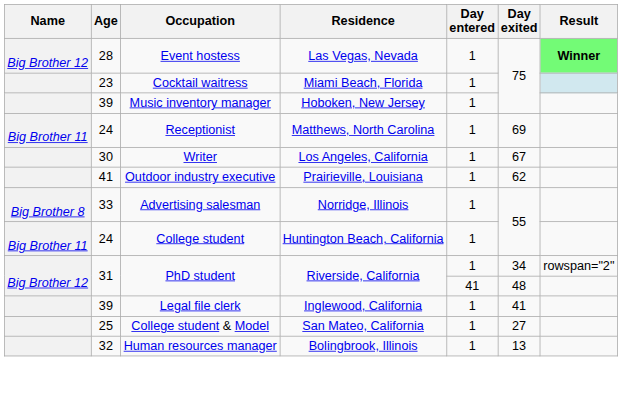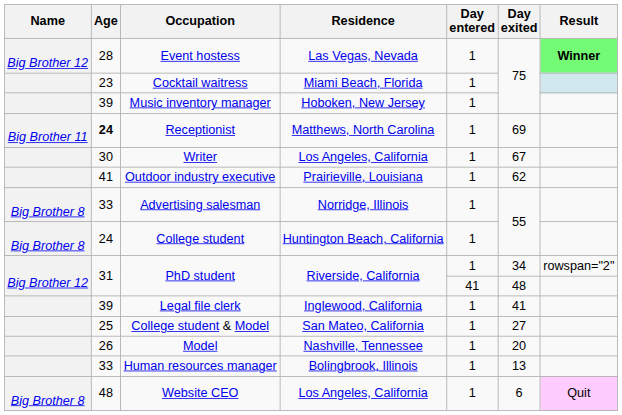Receptionist | Age: normal -> bold
College student | Name: Big Brother 11 -> Big Brother 8
+ row: 26 | Model | Nashville, Tennessee | 1 | 20
Human resources manager | Age: 32 -> 33
+ row: Big Brother 8 | 48 | Website CEO | Los Angeles, California | 1 | 6 | Quit
